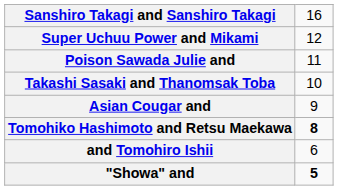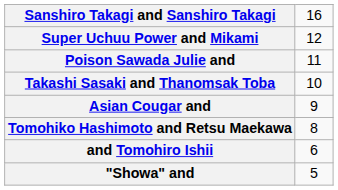Tomohiko Hashimoto and Retsu Maekawa | column 2: bold -> normal
"Showa" and | column 2: bold -> normal
